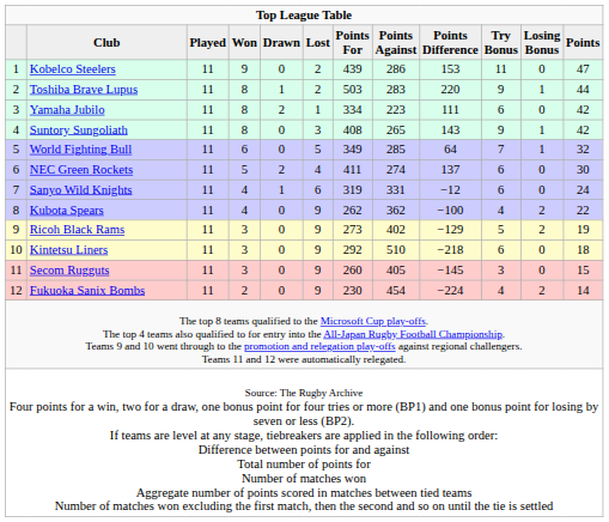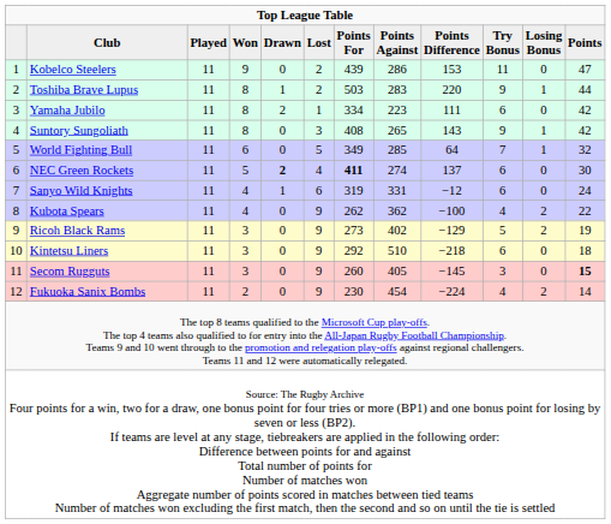NEC Green Rockets | Drawn: normal -> bold
NEC Green Rockets | Points For: normal -> bold
Secom Rugguts | Points: normal -> bold
